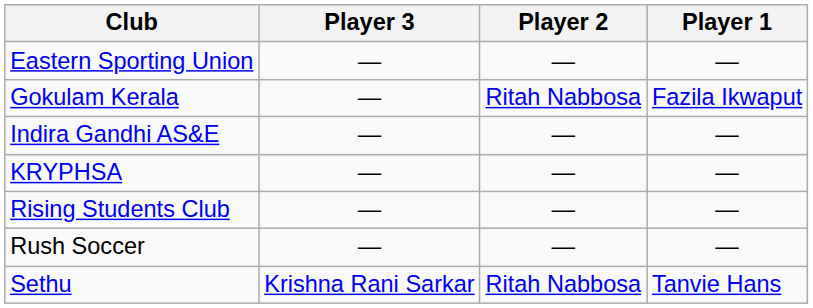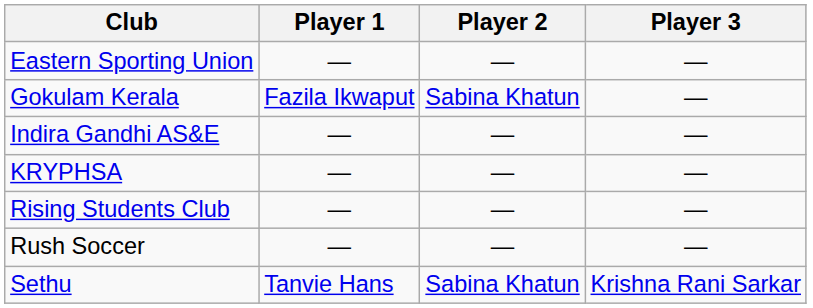columns swapped: Player 1 <-> Player 3
Gokulam Kerala | Player 2: Ritah Nabbosa -> Sabina Khatun
Sethu | Player 2: Ritah Nabbosa -> Sabina Khatun
